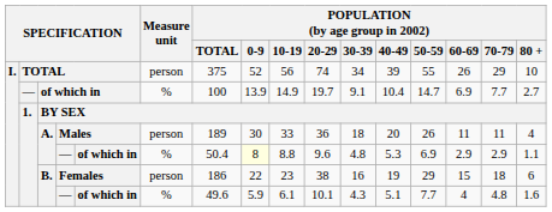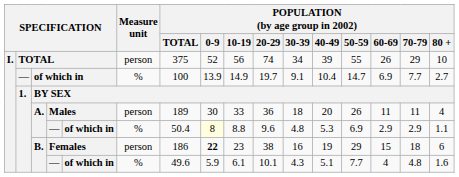Females | POPULATION (by age group in 2002) / 0-9: normal -> bold
